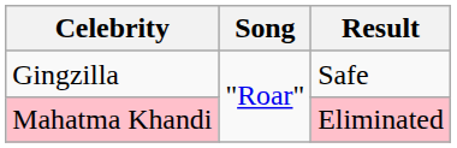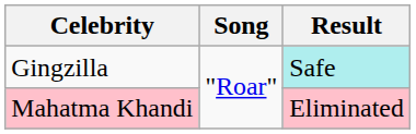Gingzilla | Result: no background -> paleturquoise background
